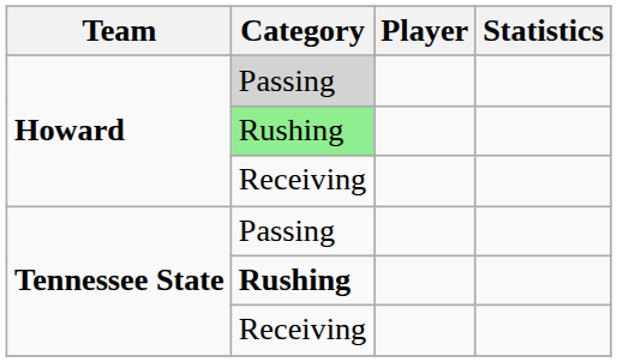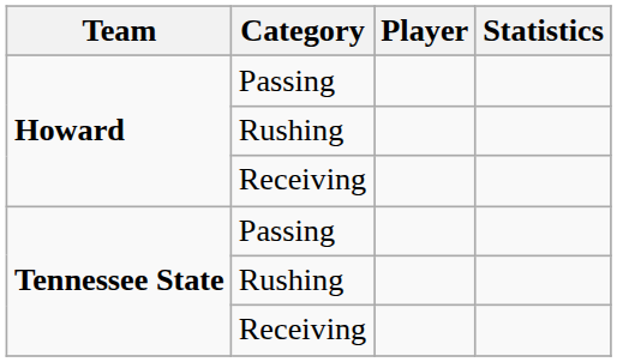Howard / Passing | Category: lightgrey background -> no background
Howard / Rushing | Category: lightgreen background -> no background
Tennessee State / Rushing | Category: bold -> normal
